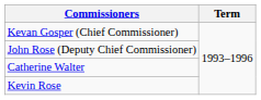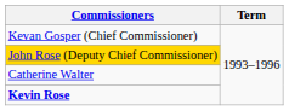John Rose (Deputy Chief Commissioner) | Commissioners: no background -> gold background
Kevin Rose | Commissioners: normal -> bold
